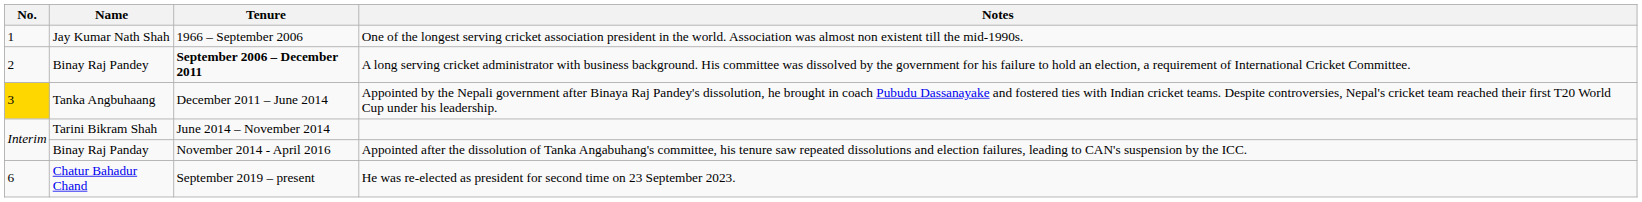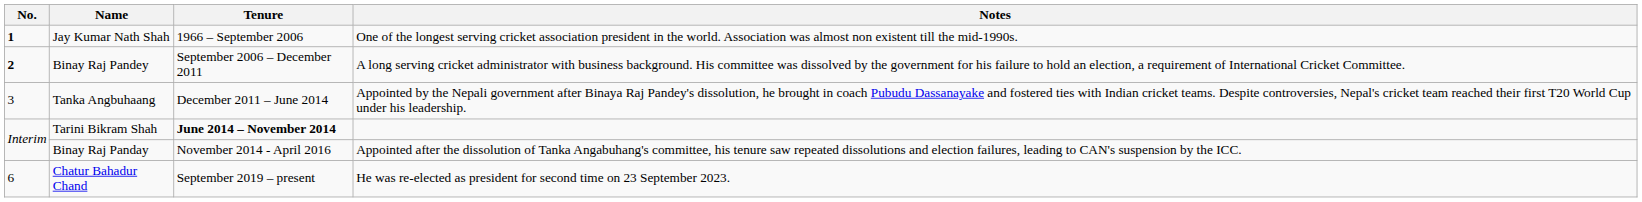Jay Kumar Nath Shah | No.: normal -> bold
Binay Raj Pandey | No.: normal -> bold
Binay Raj Pandey | Tenure: bold -> normal
Tanka Angbuhaang | No.: gold background -> no background
Tarini Bikram Shah | Tenure: normal -> bold
